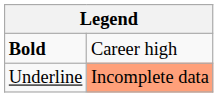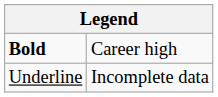Underline | column 2: lightsalmon background -> no background
